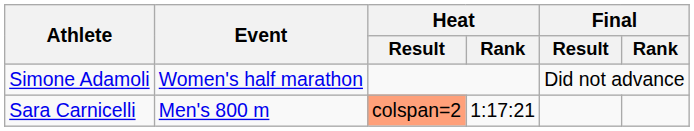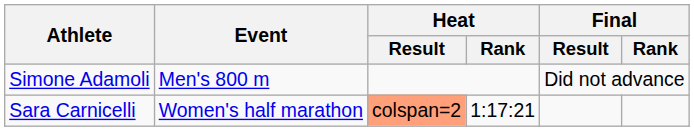Simone Adamoli | Event: Women's half marathon -> Men's 800 m
Sara Carnicelli | Event: Men's 800 m -> Women's half marathon
